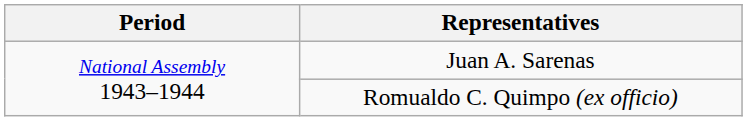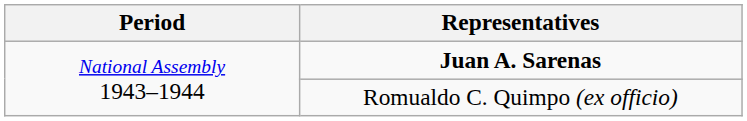Juan A. Sarenas | Representatives: normal -> bold
